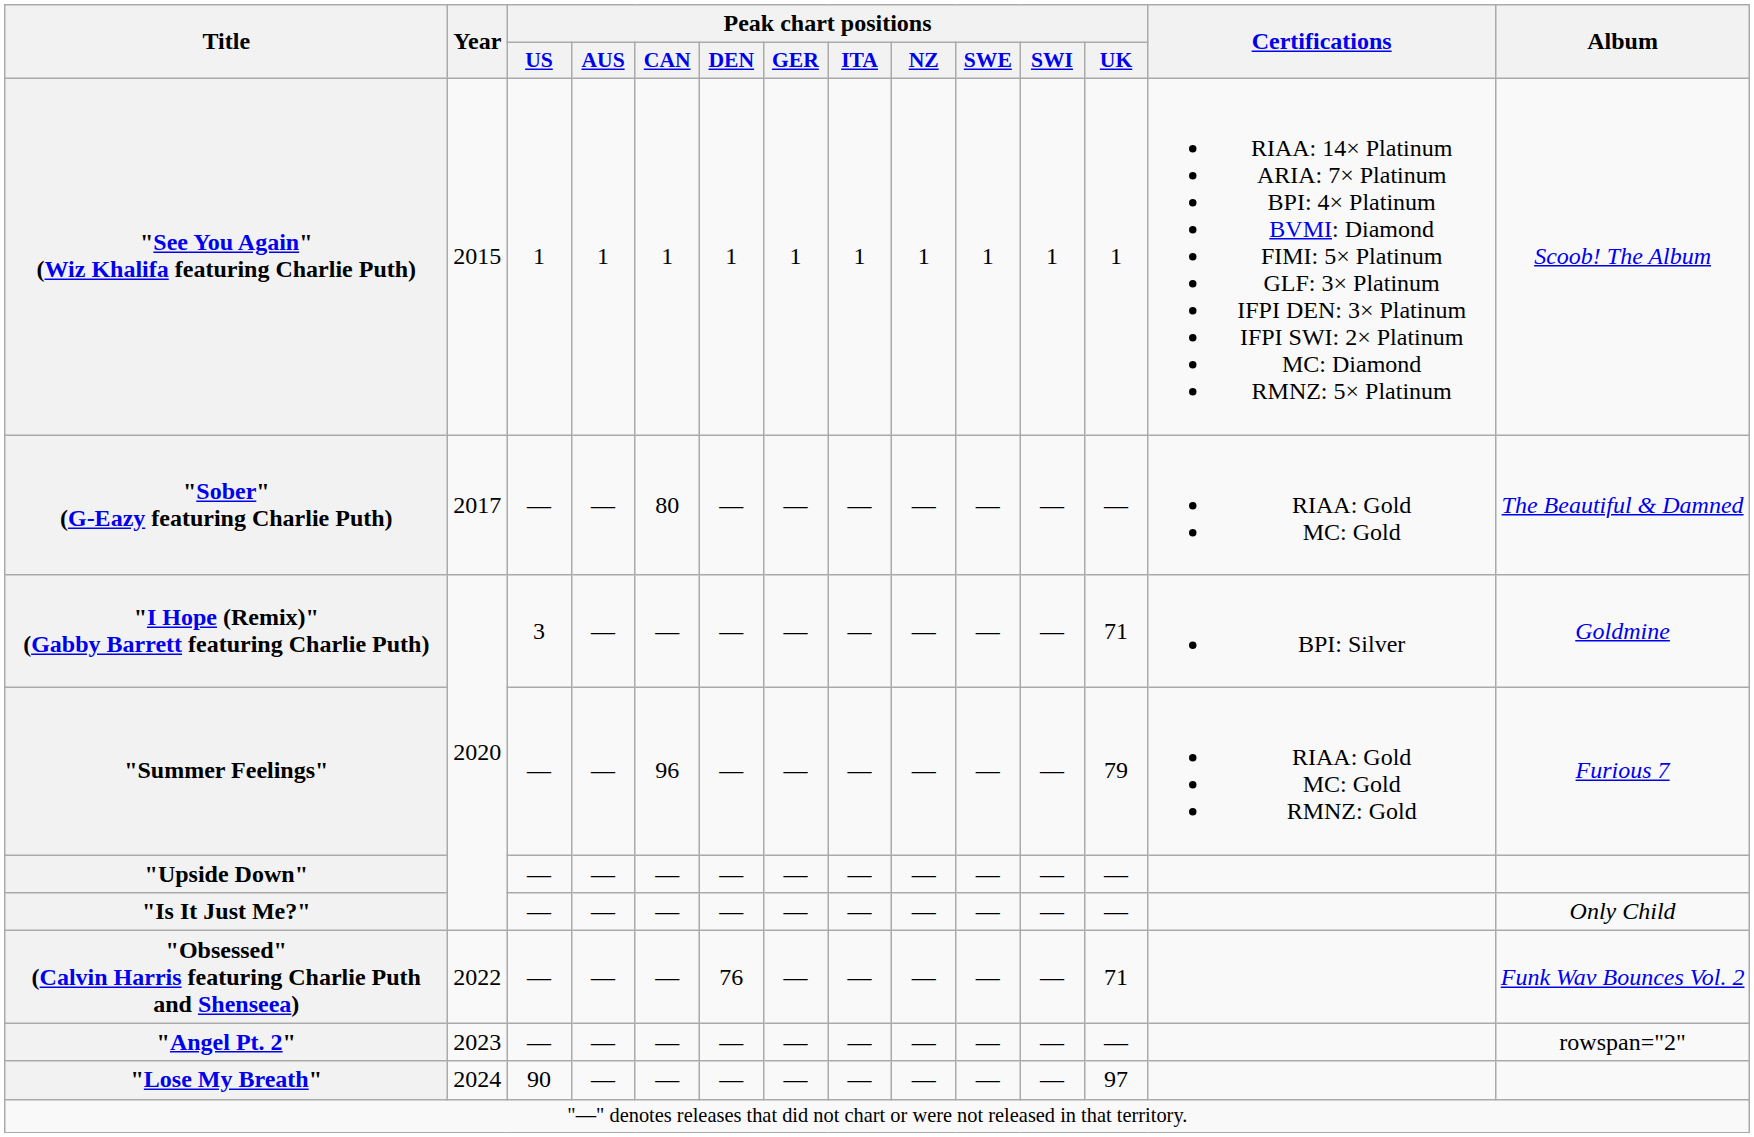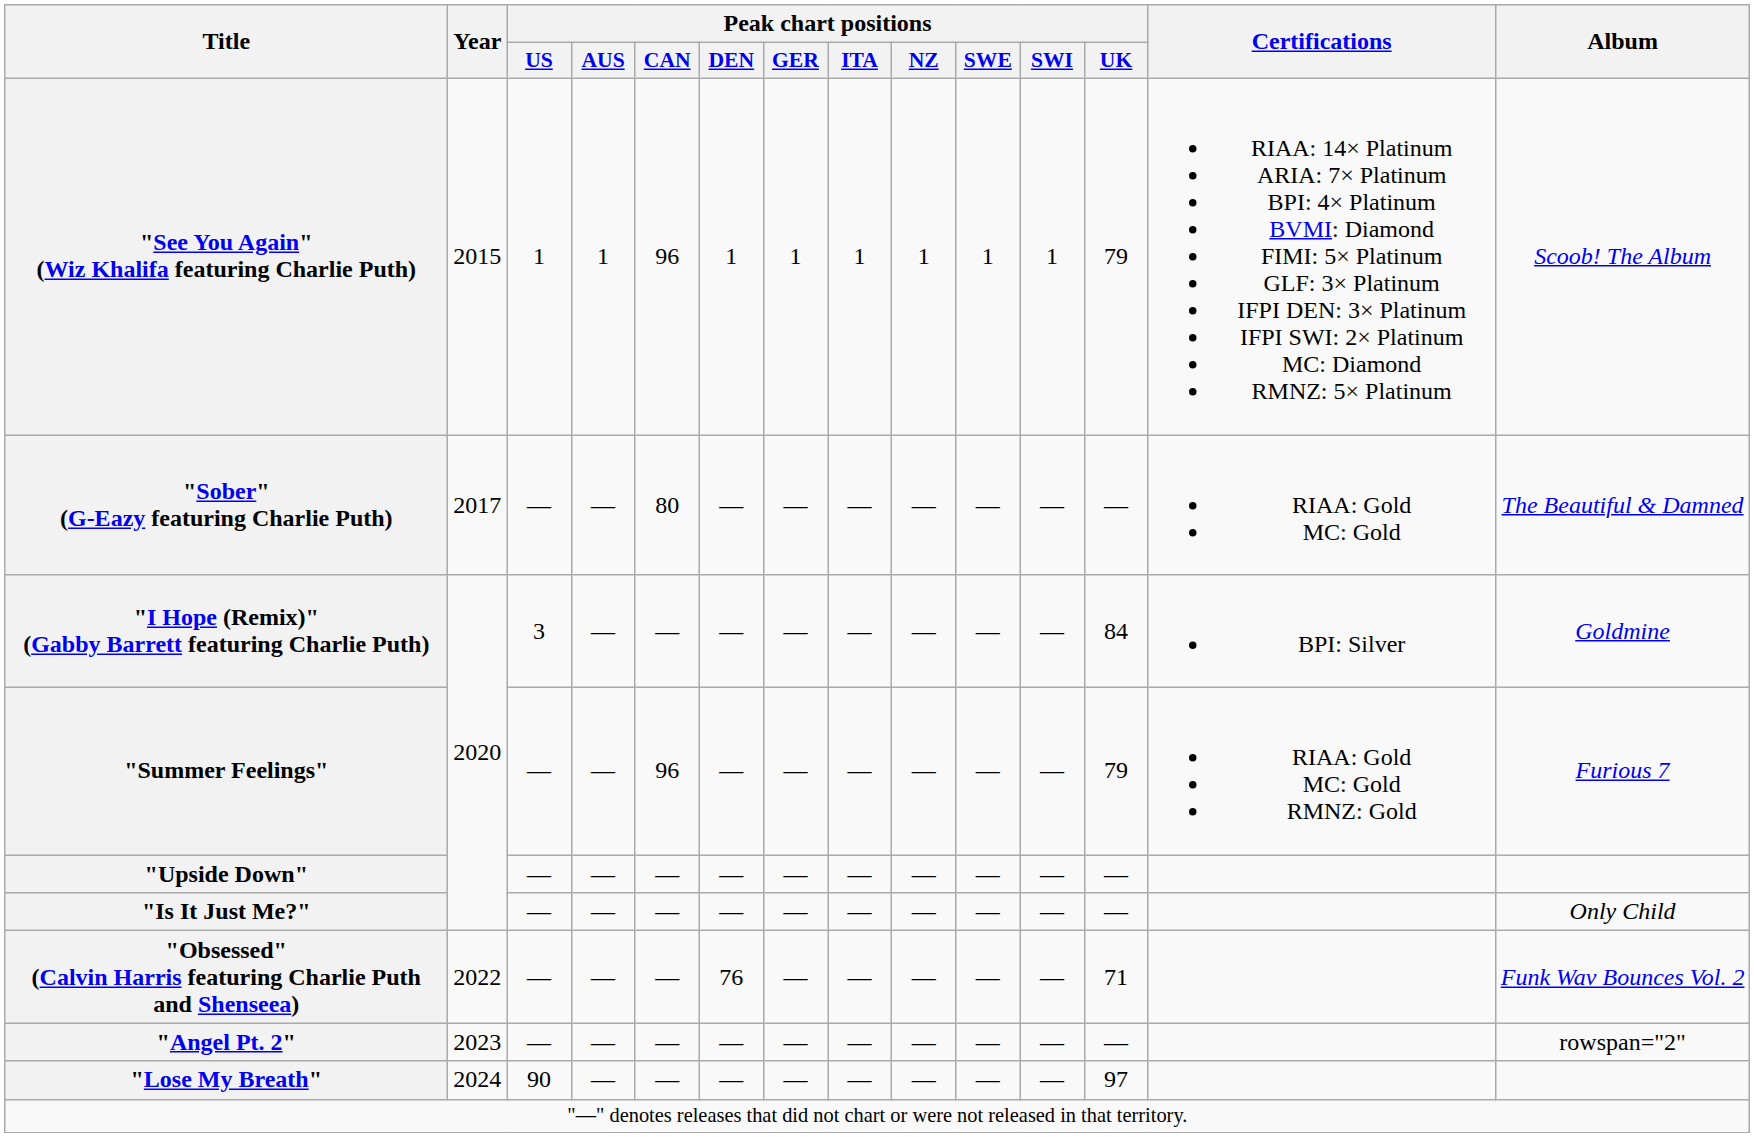"See You Again" (Wiz Khalifa featuring Charlie Puth) | Peak chart positions / CAN: 1 -> 96
"See You Again" (Wiz Khalifa featuring Charlie Puth) | Peak chart positions / UK: 1 -> 79
"I Hope (Remix)" (Gabby Barrett featuring Charlie Puth) | Peak chart positions / UK: 71 -> 84
